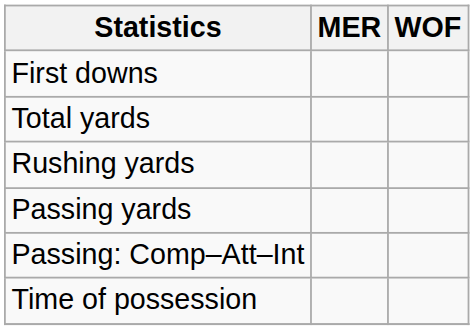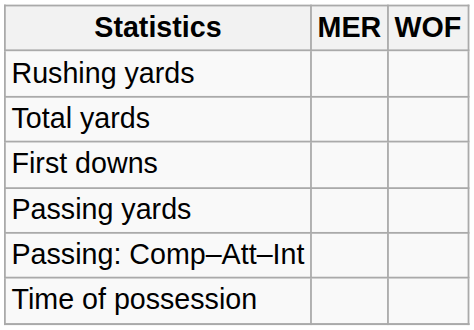rows swapped: First downs <-> Rushing yards
